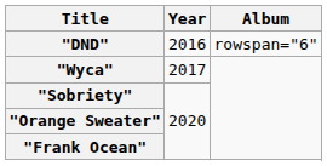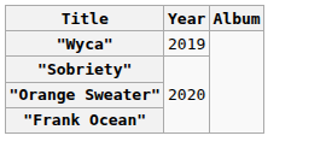- row: "DND" | 2016 | rowspan="6"
"Wyca" | Year: 2017 -> 2019
